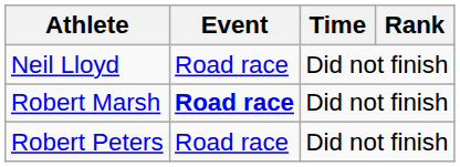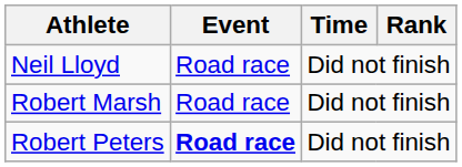Robert Marsh | Event: bold -> normal
Robert Peters | Event: normal -> bold
